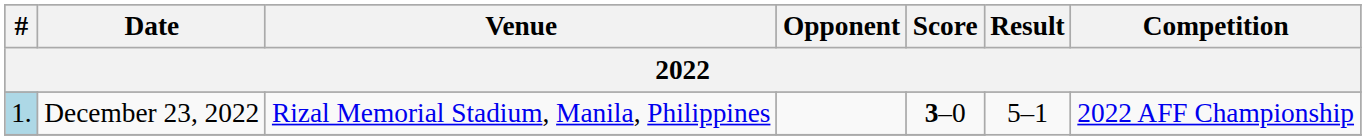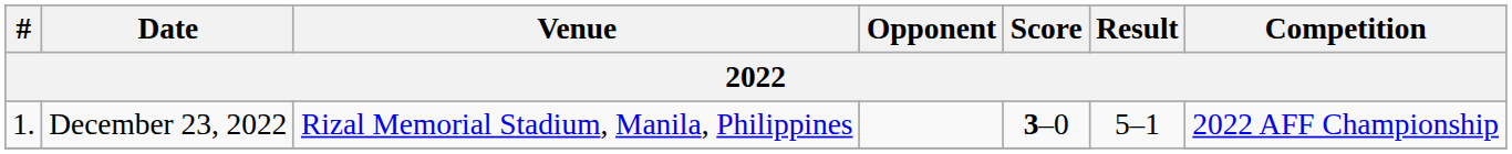December 23, 2022 | #: lightblue background -> no background
